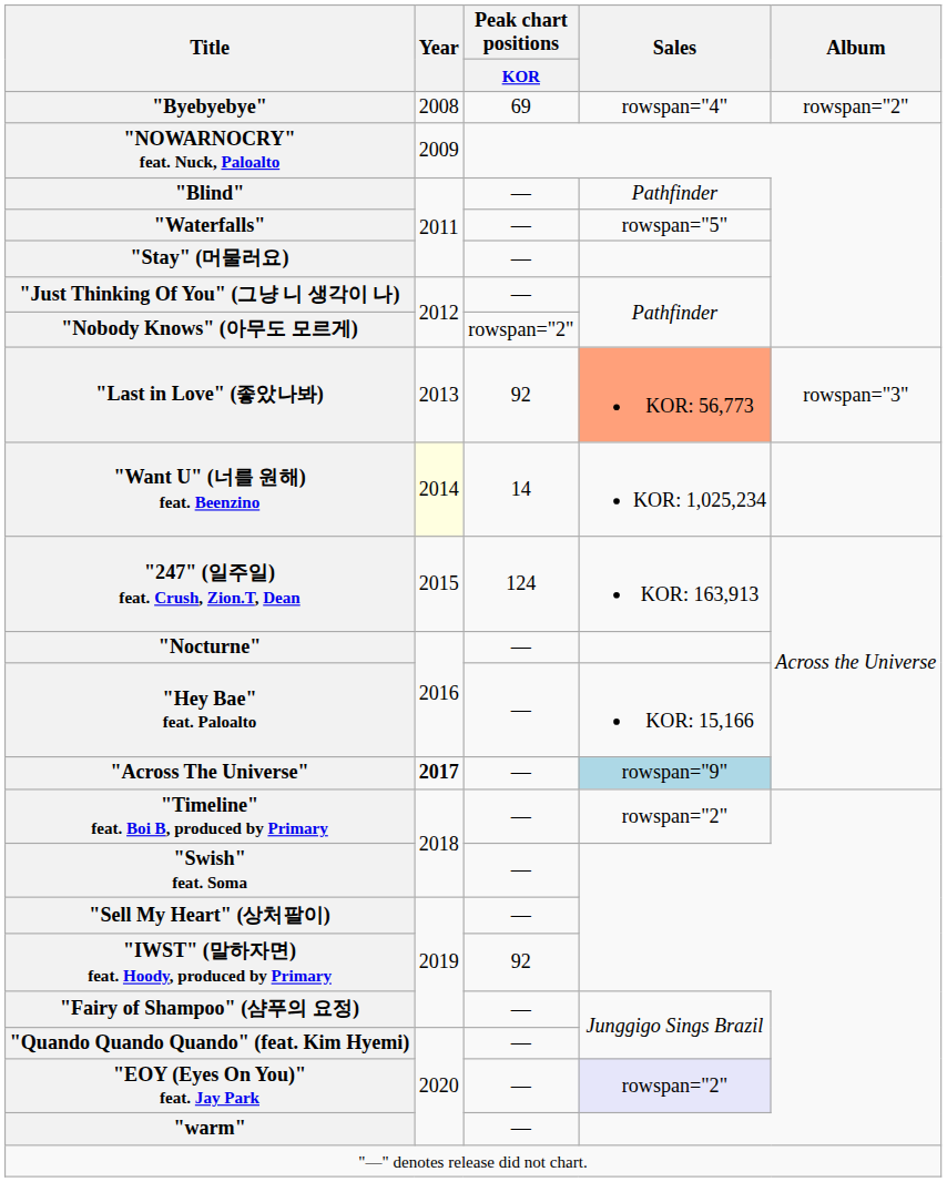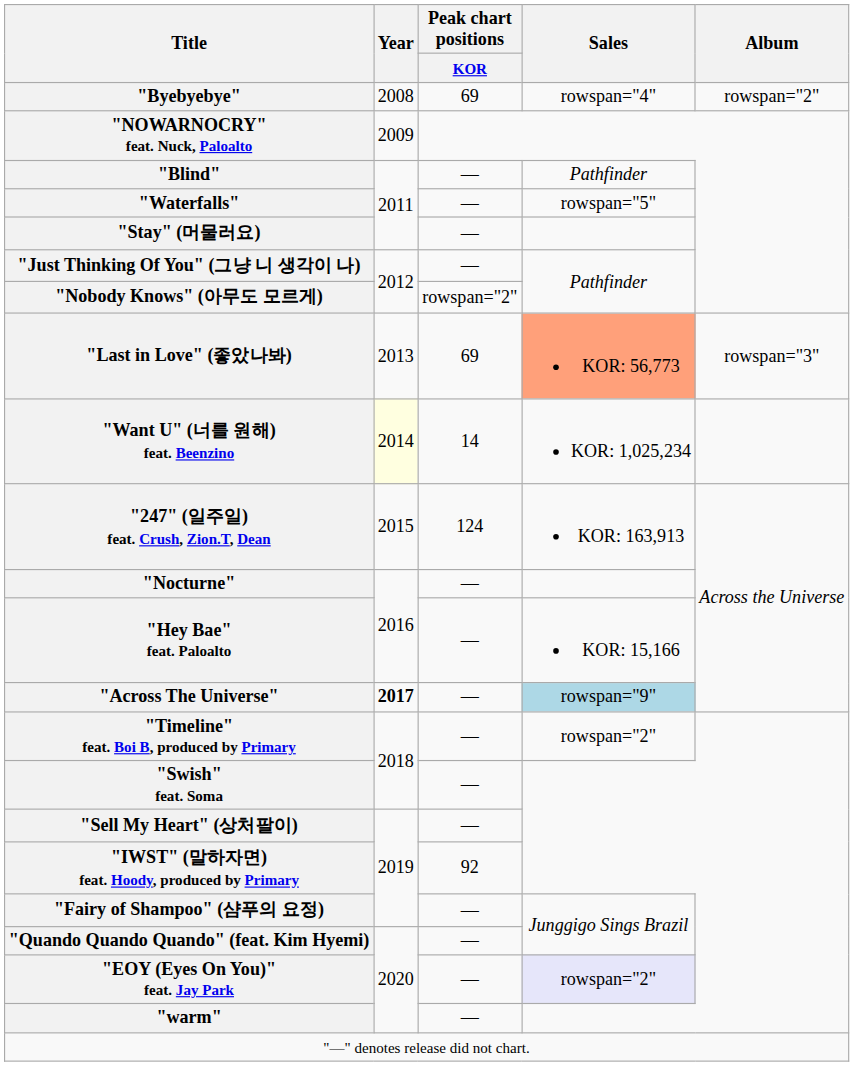"Last in Love" (좋았나봐) | Peak chart positions / KOR: 92 -> 69
